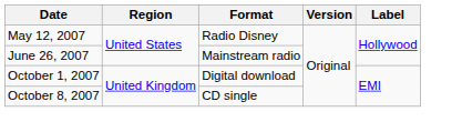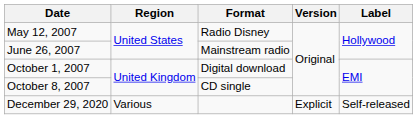+ row: December 29, 2020 | Various | Explicit | Self-released
